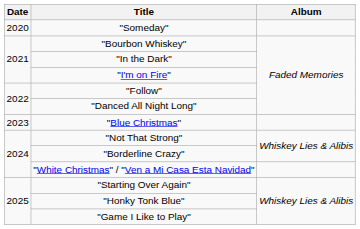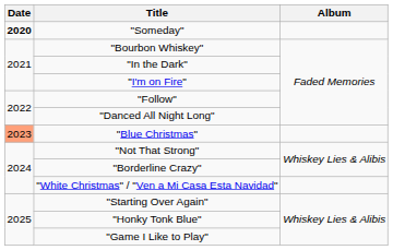"Someday" | Date: normal -> bold
"Blue Christmas" | Date: no background -> lightsalmon background
